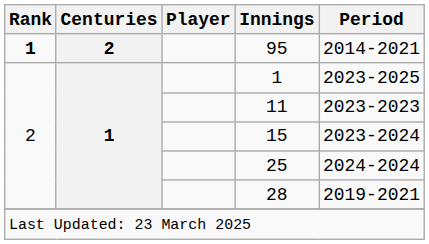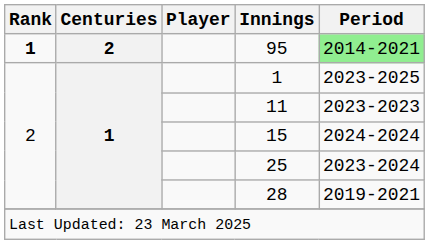95 | Period: no background -> lightgreen background
15 | Period: 2023-2024 -> 2024-2024
25 | Period: 2024-2024 -> 2023-2024
